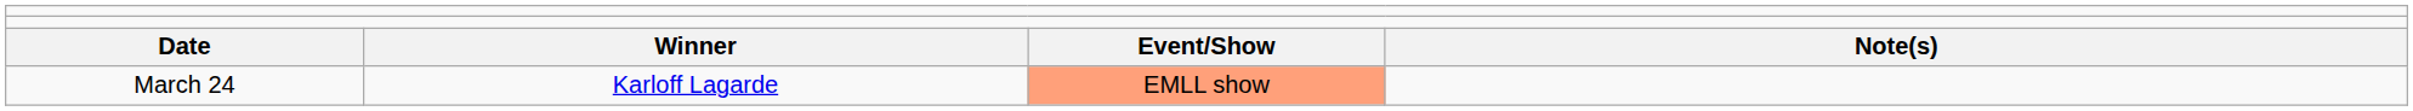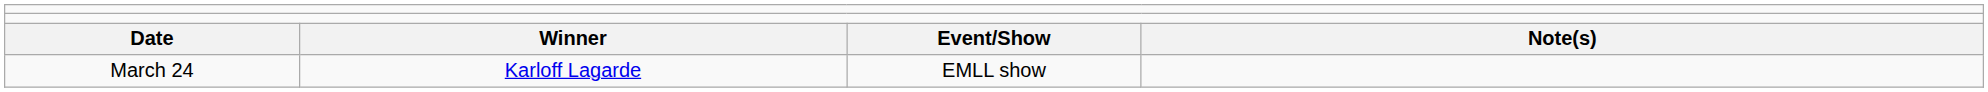March 24 | column 3: lightsalmon background -> no background
